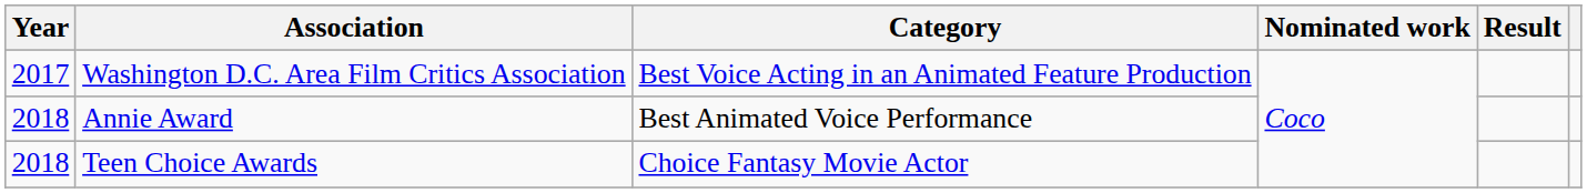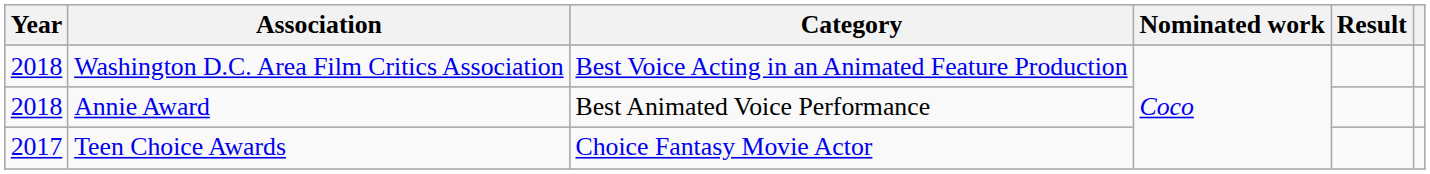Washington D.C. Area Film Critics Association | Year: 2017 -> 2018
Teen Choice Awards | Year: 2018 -> 2017
